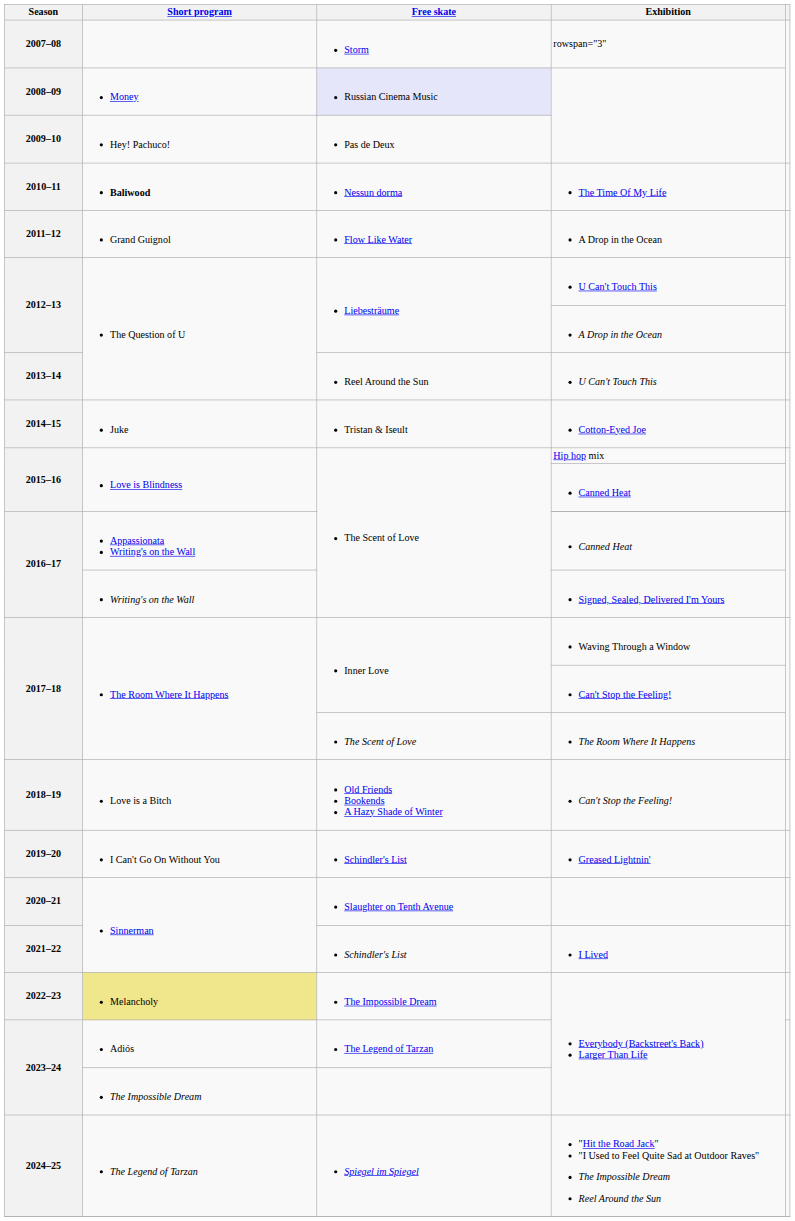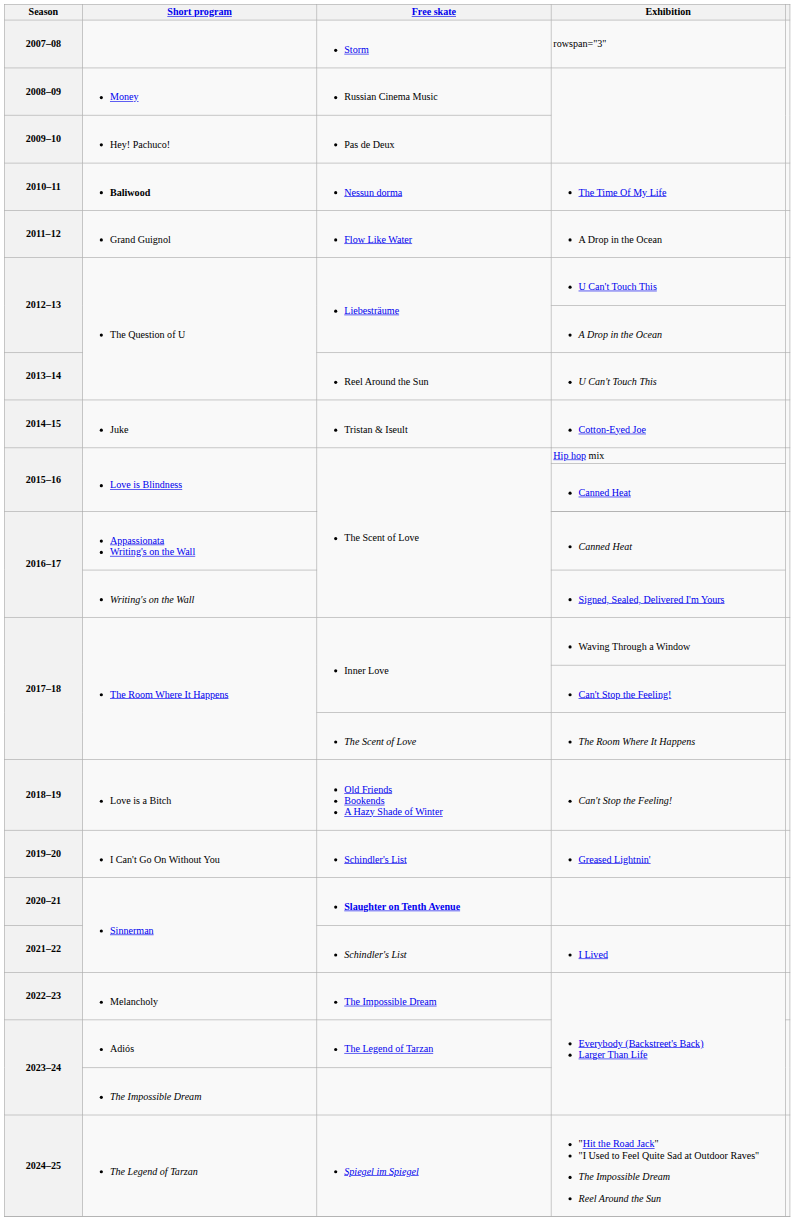2008–09 | Free skate: lavender background -> no background
2020–21 | Free skate: normal -> bold
2022–23 | Short program: khaki background -> no background
